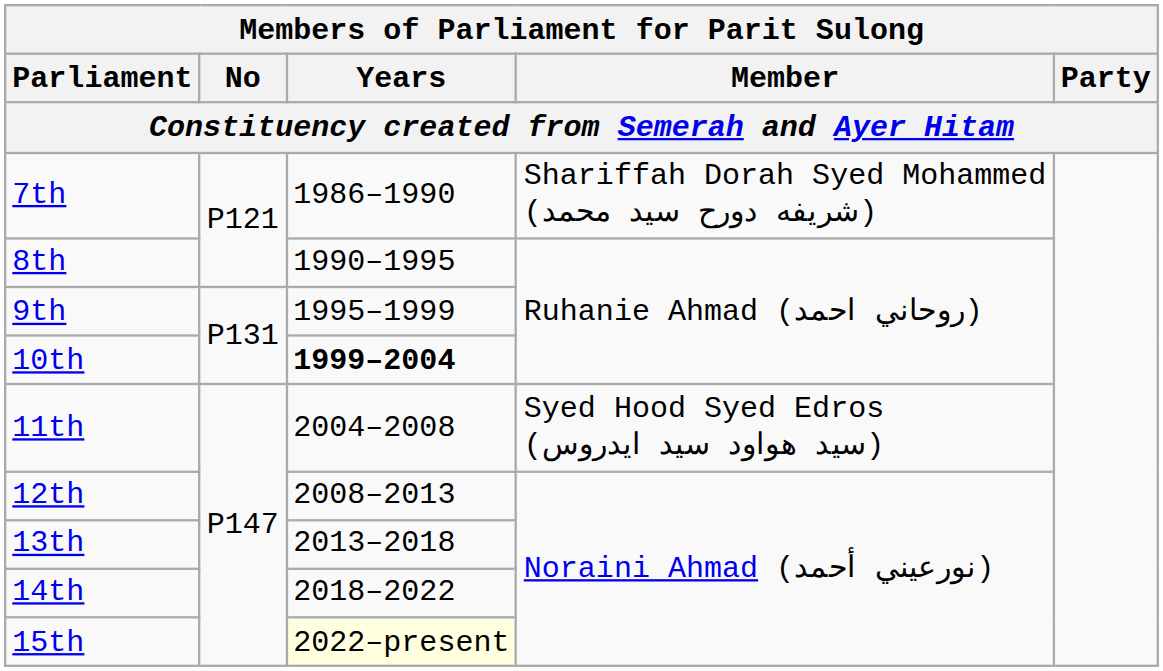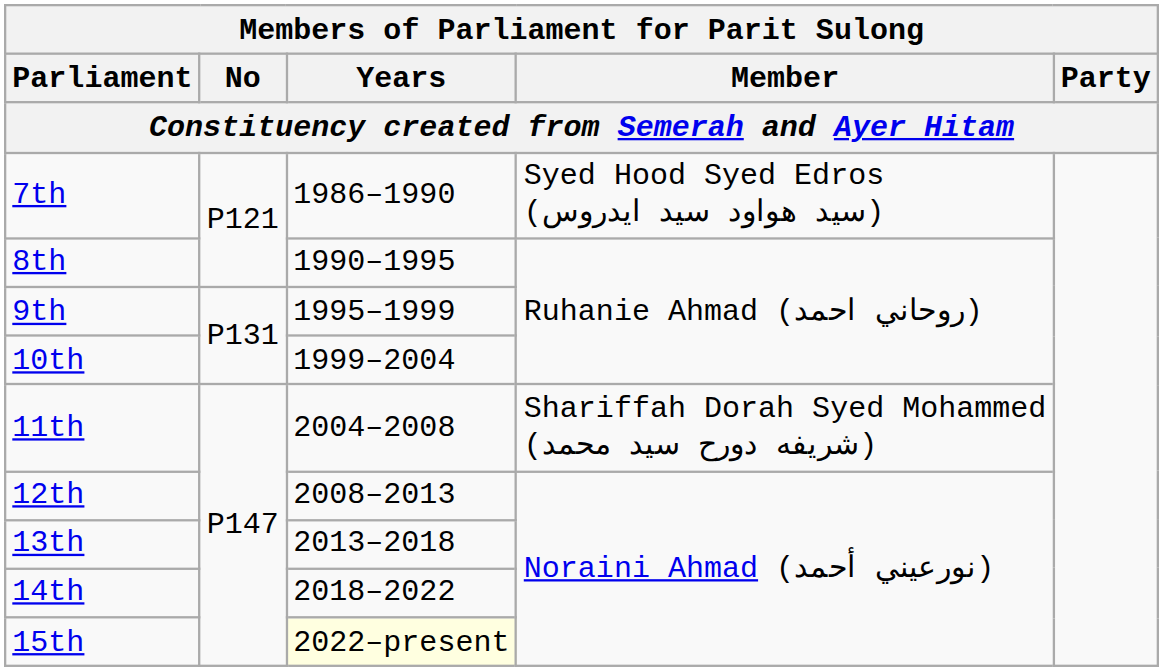7th | Member: Shariffah Dorah Syed Mohammed (شريفه دورح سيد محمد) -> Syed Hood Syed Edros (سيد هواود سيد ايدروس)
10th | Years: bold -> normal
11th | Member: Syed Hood Syed Edros (سيد هواود سيد ايدروس) -> Shariffah Dorah Syed Mohammed (شريفه دورح سيد محمد)
